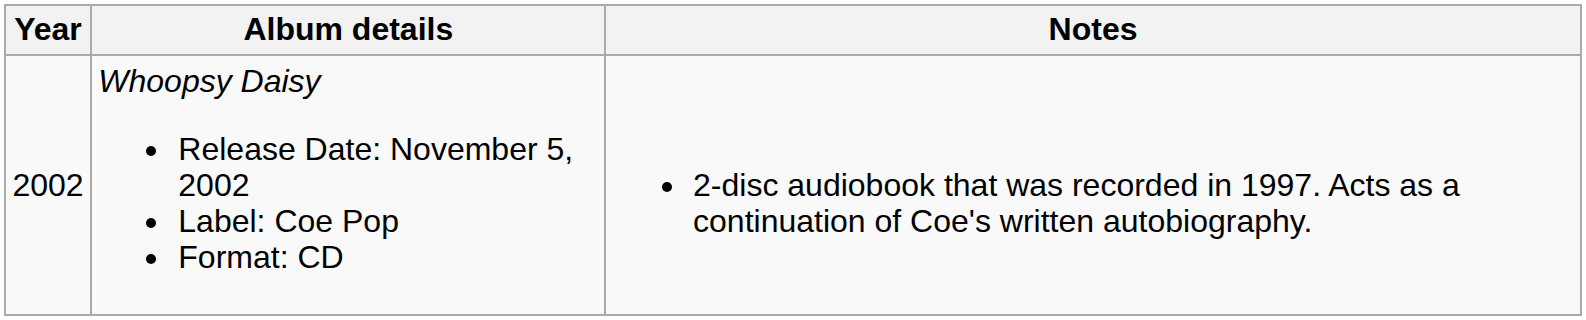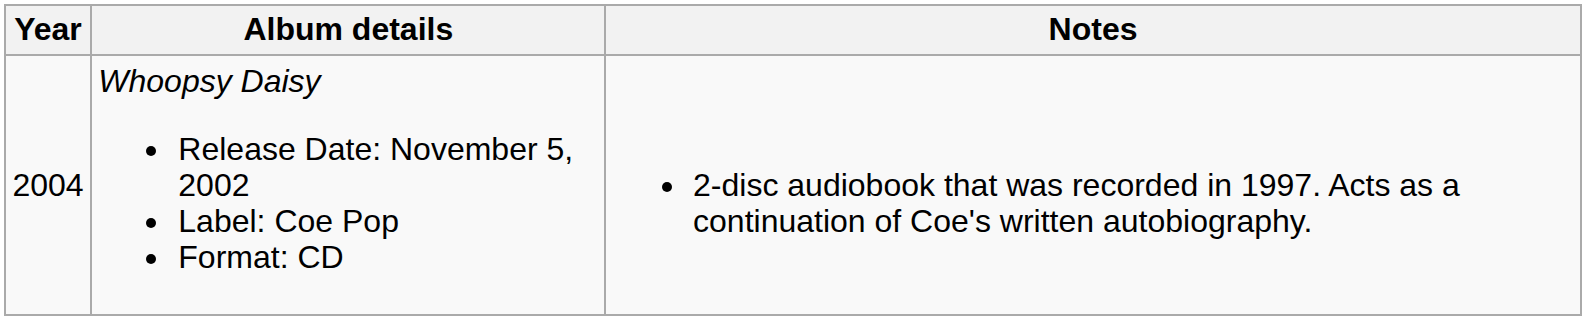row 2 | Year: 2002 -> 2004
